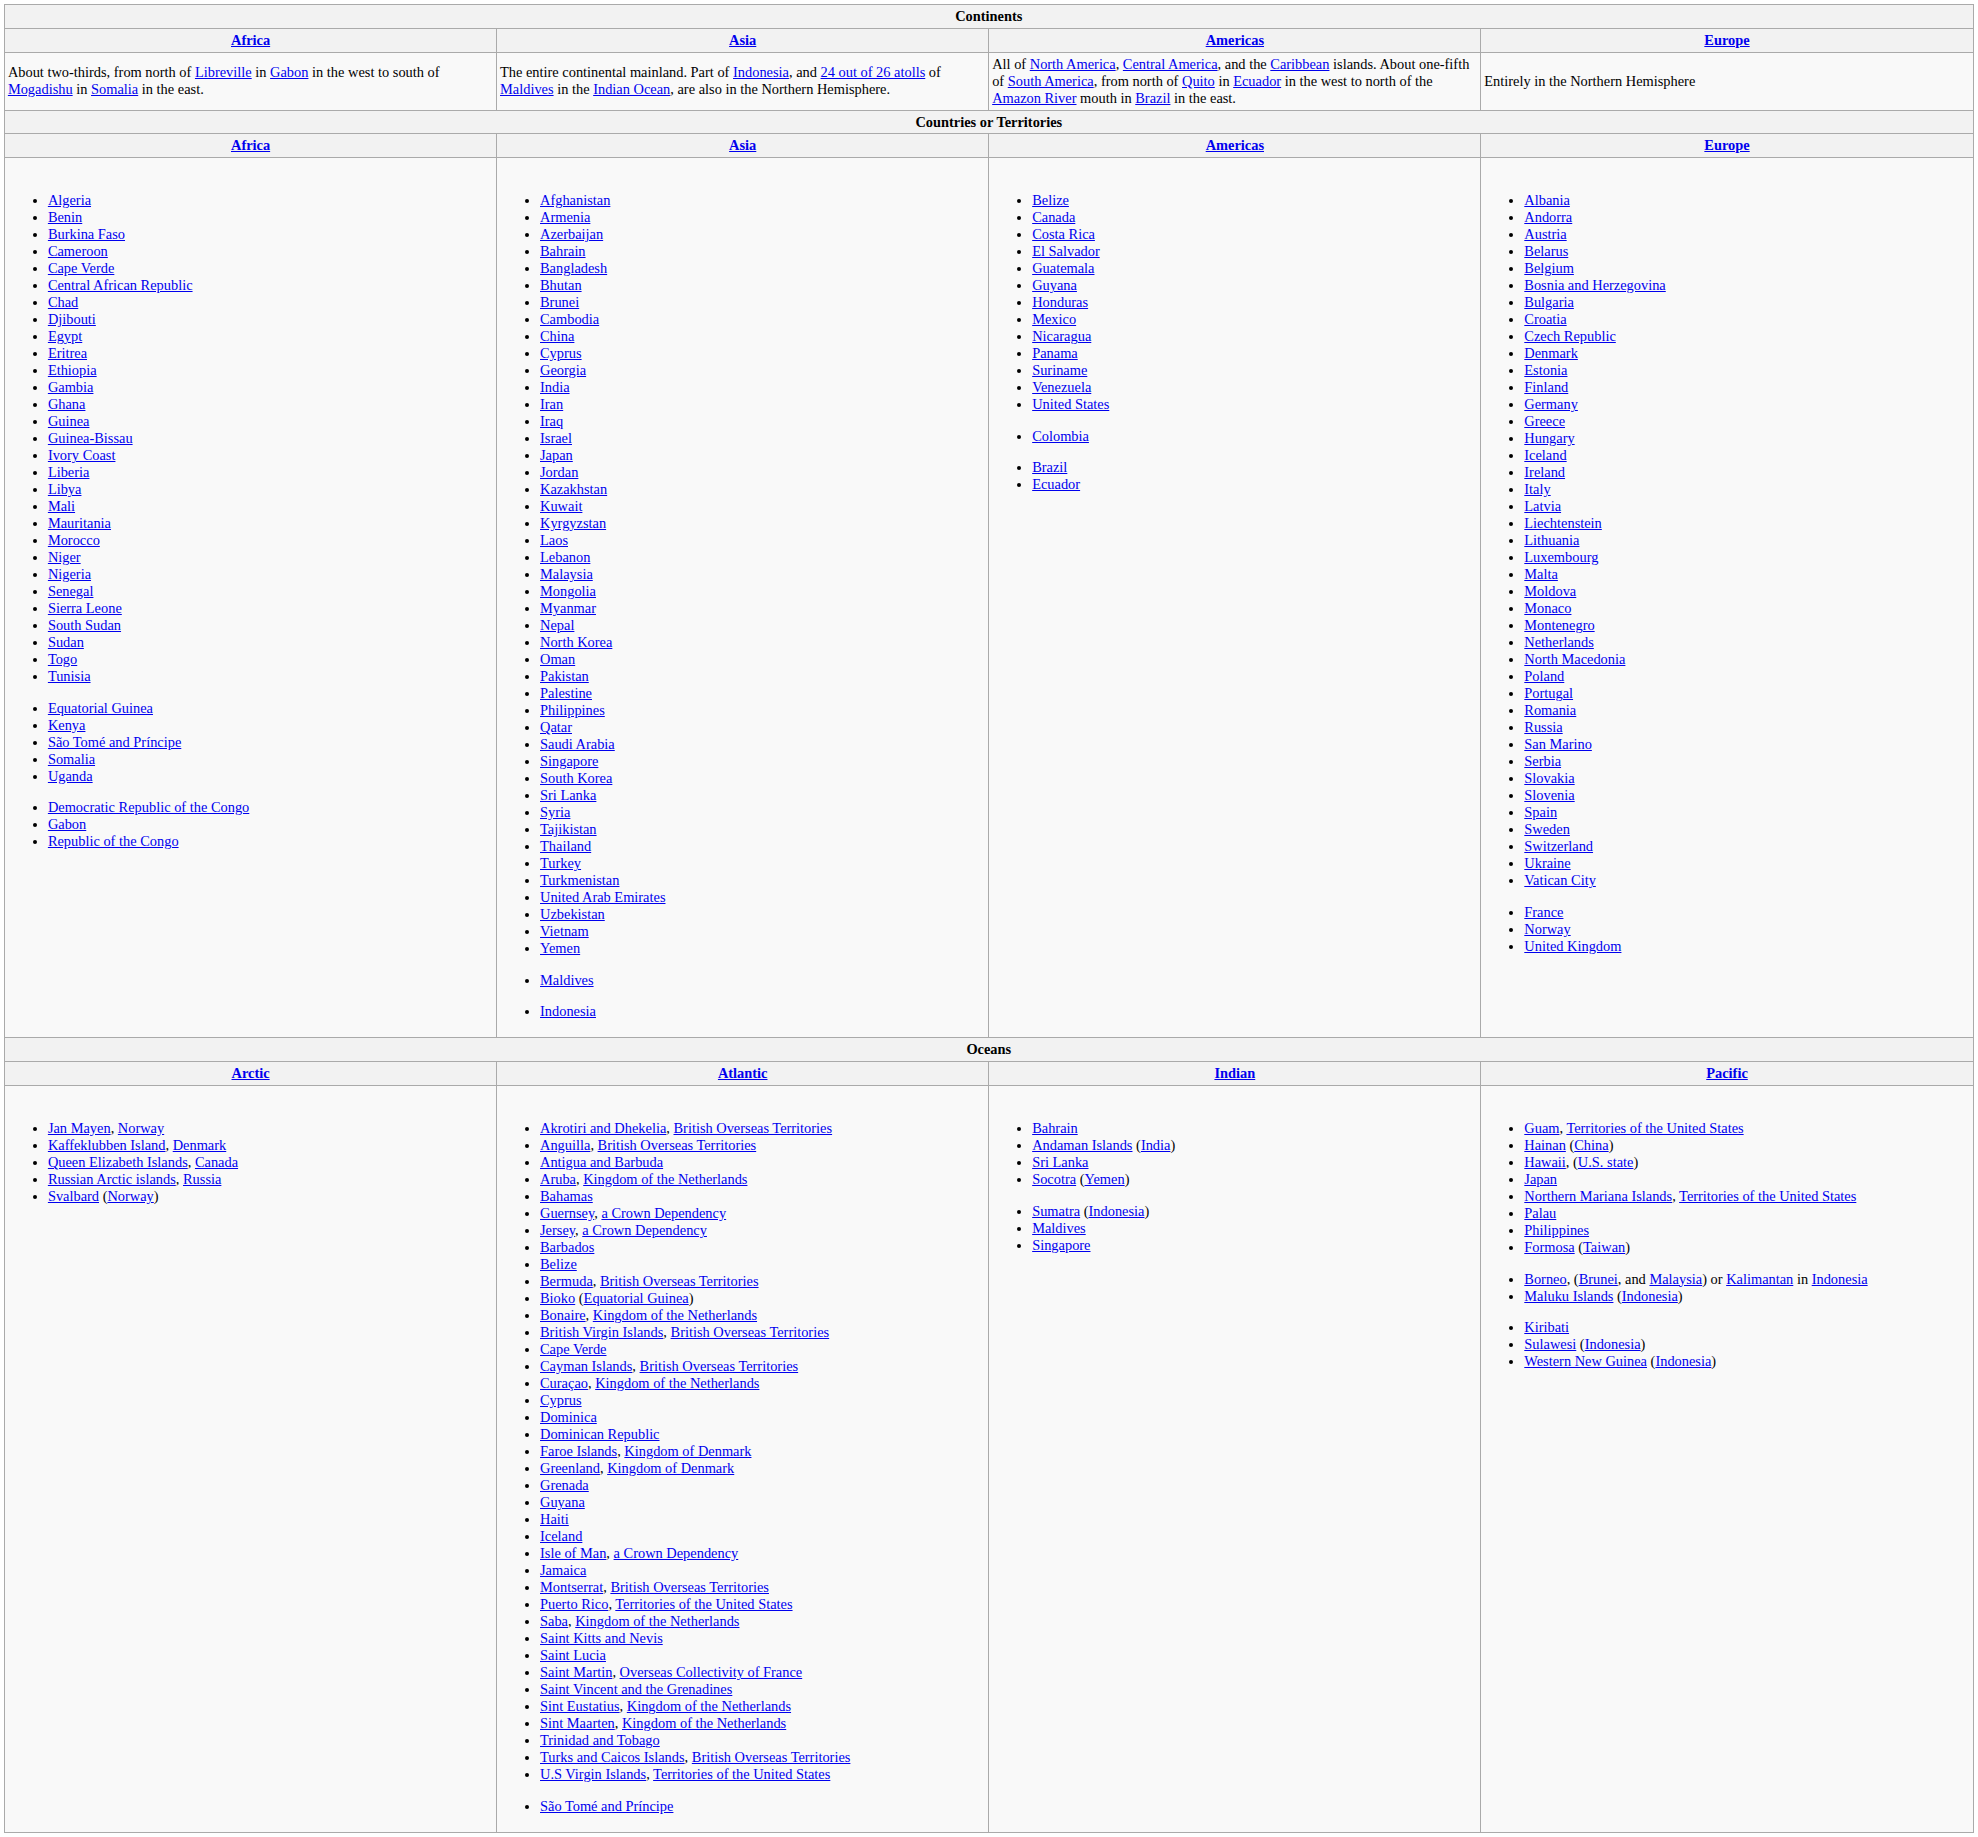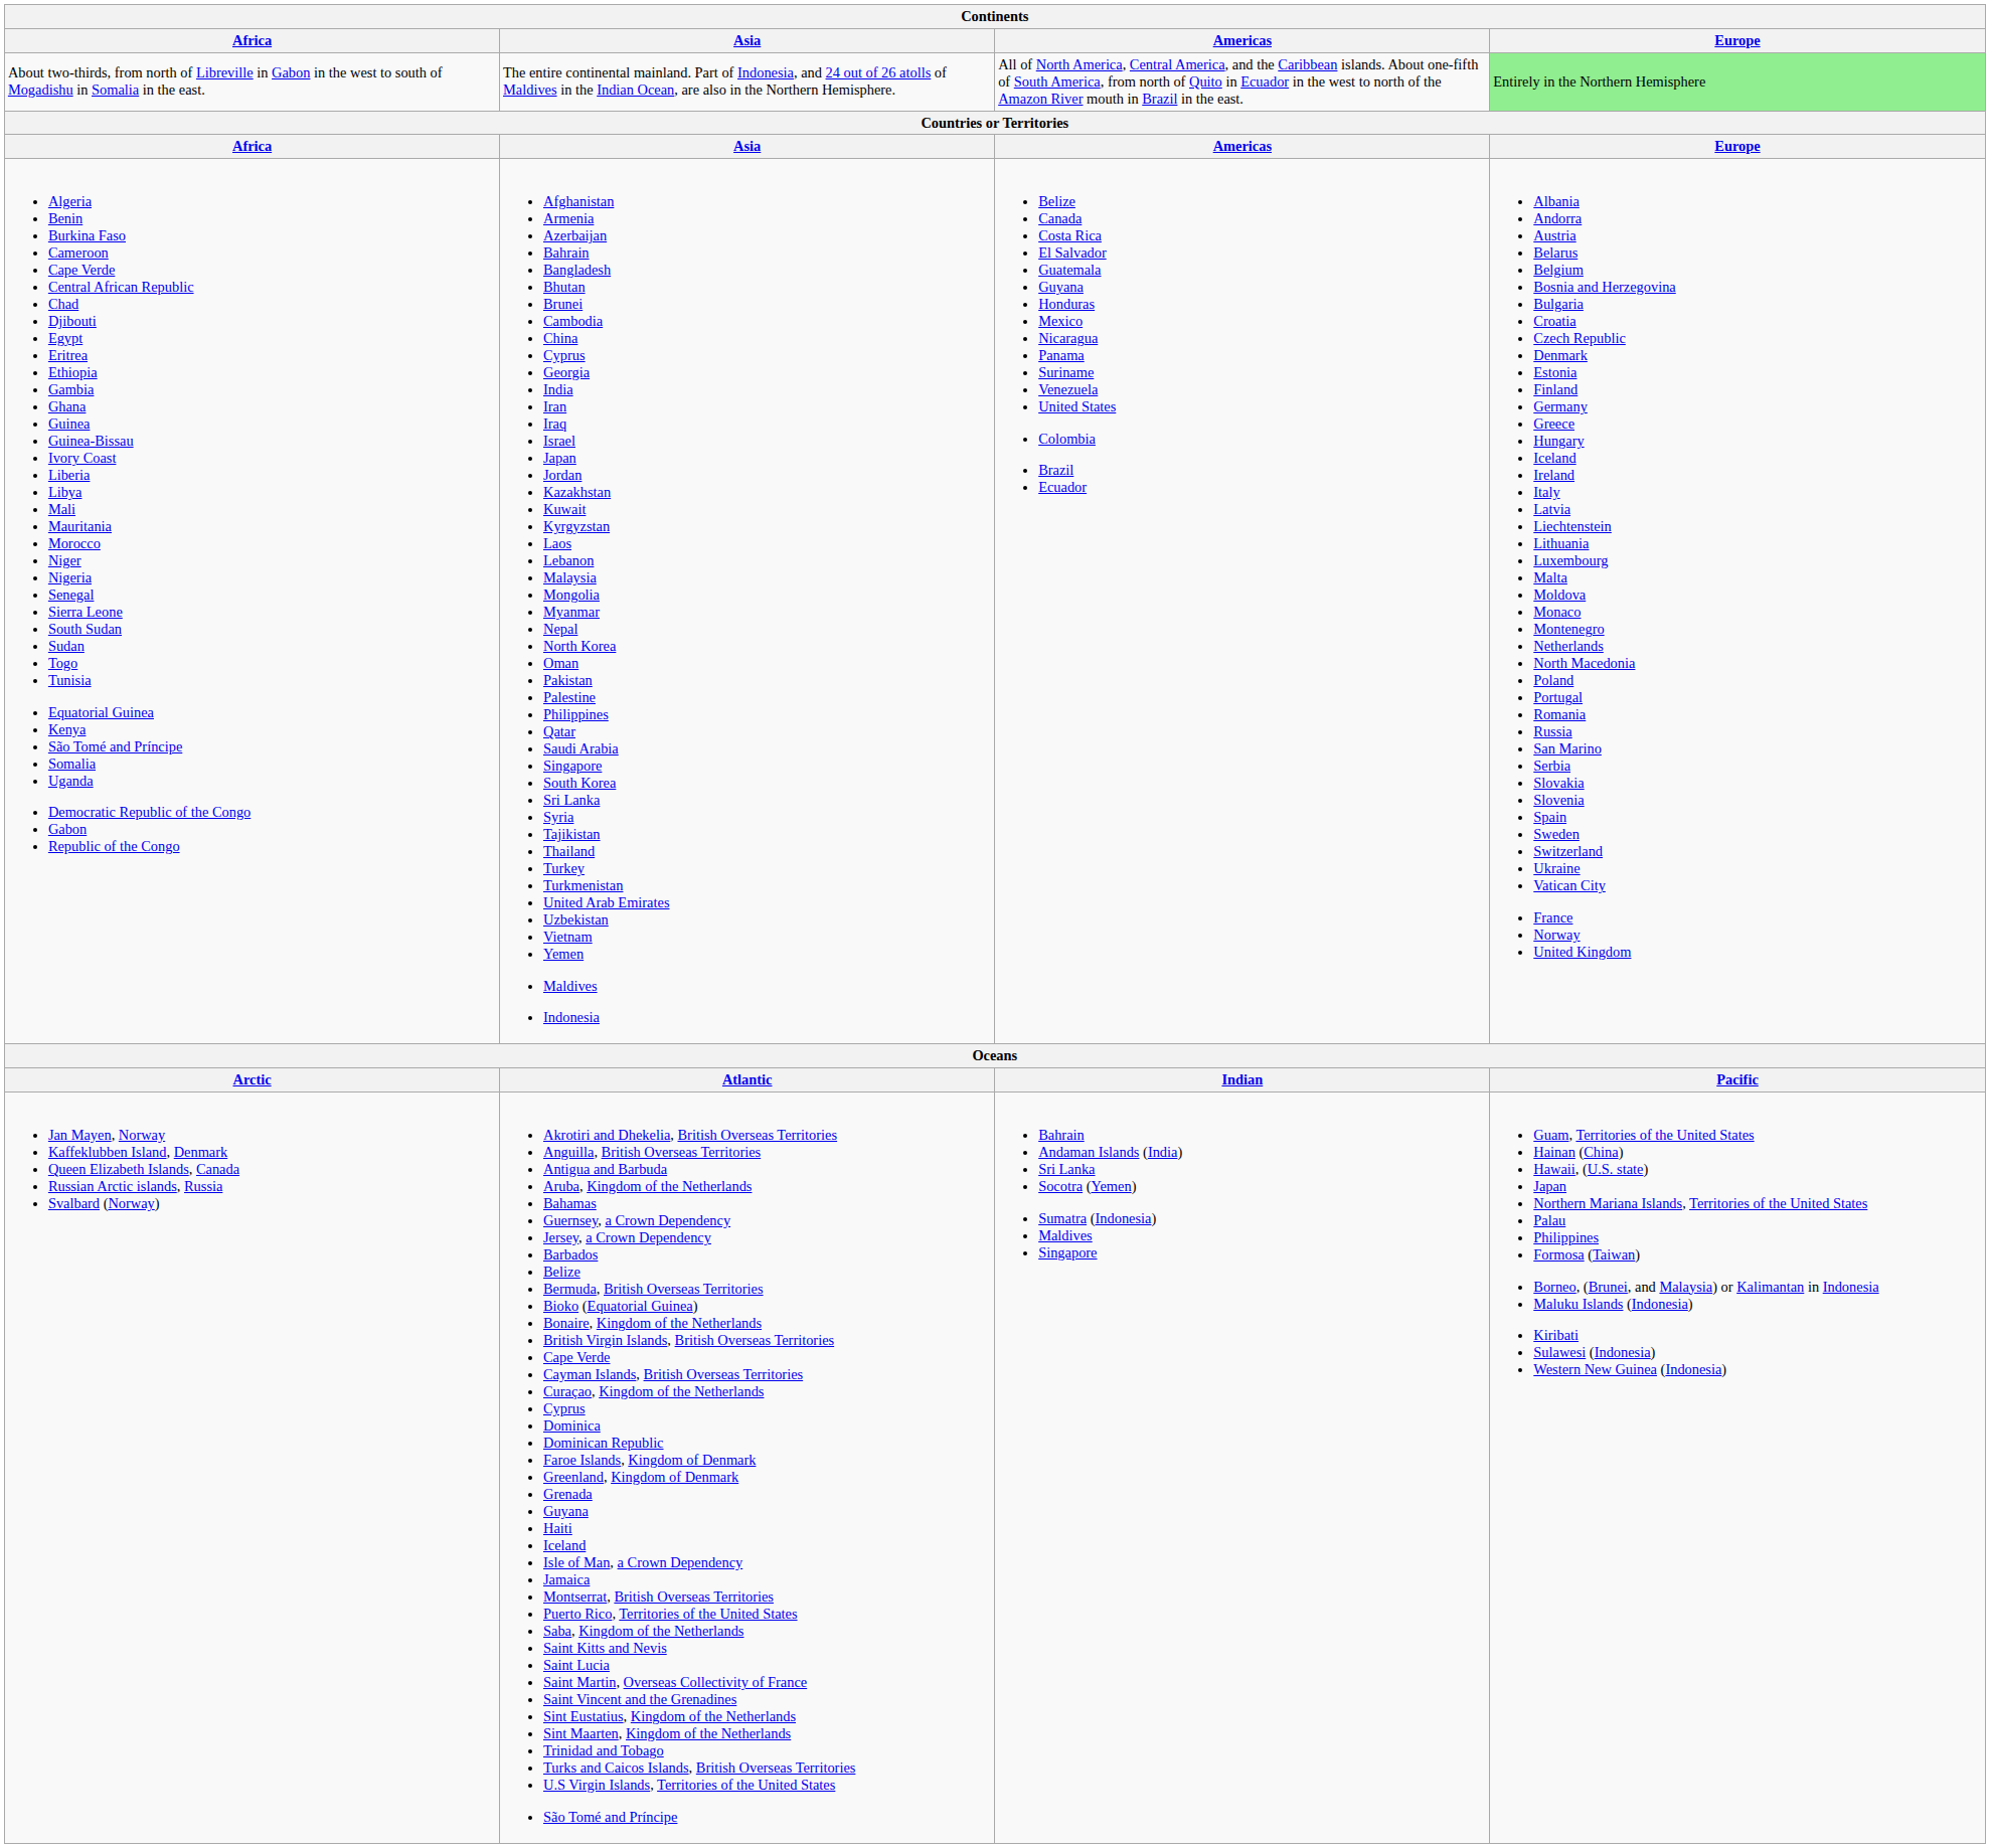row 3 | Europe: no background -> lightgreen background
